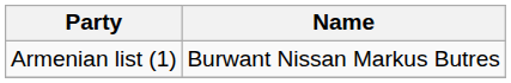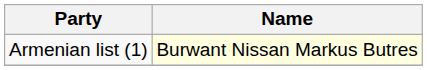Armenian list (1) | Name: no background -> lightyellow background
